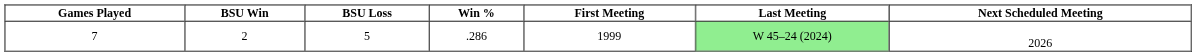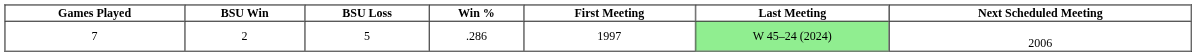7 | First Meeting: 1999 -> 1997
7 | Next Scheduled Meeting: 2026 -> 2006
